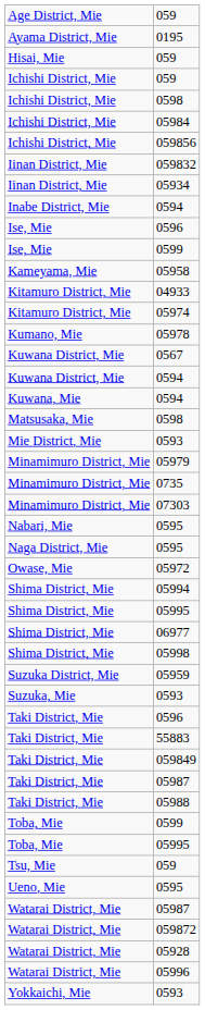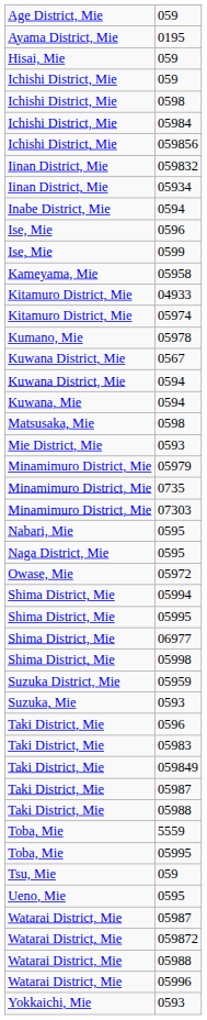row 35 | column 2: 55883 -> 05983
row 39 | column 2: 0599 -> 5559
row 45 | column 2: 05928 -> 05988
